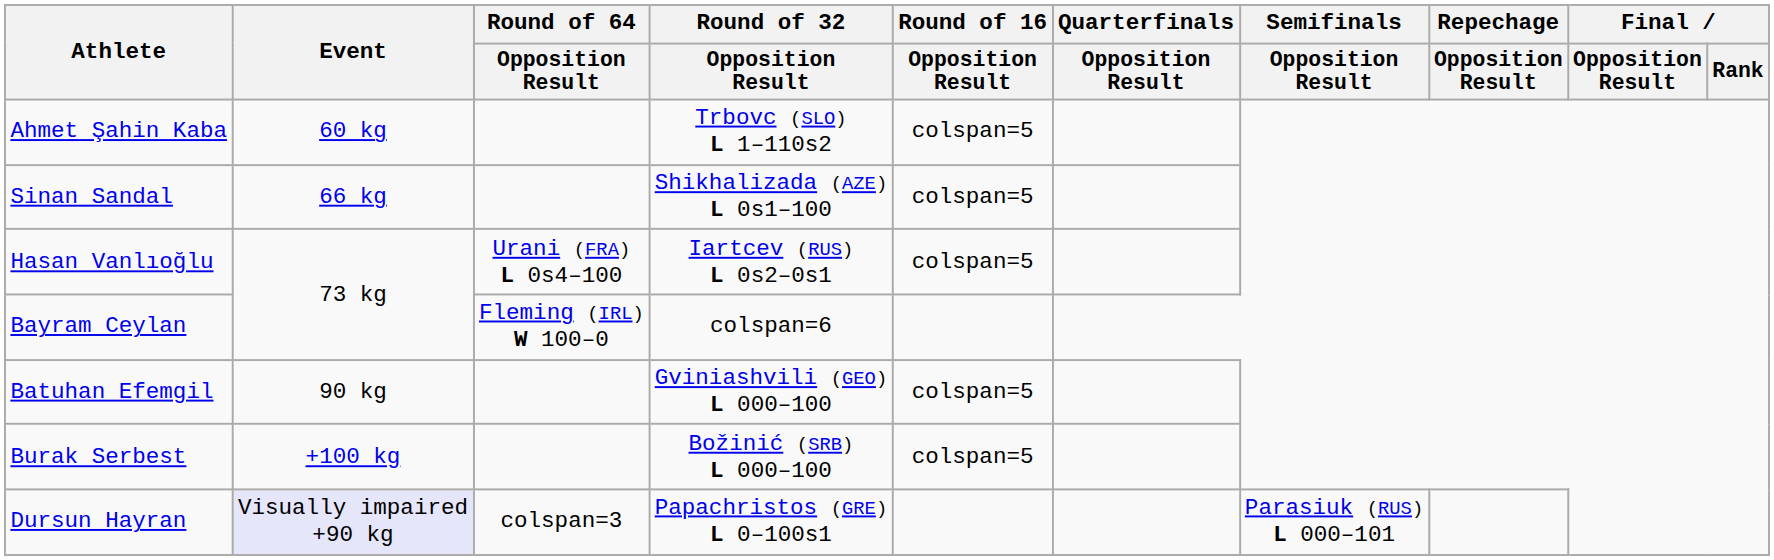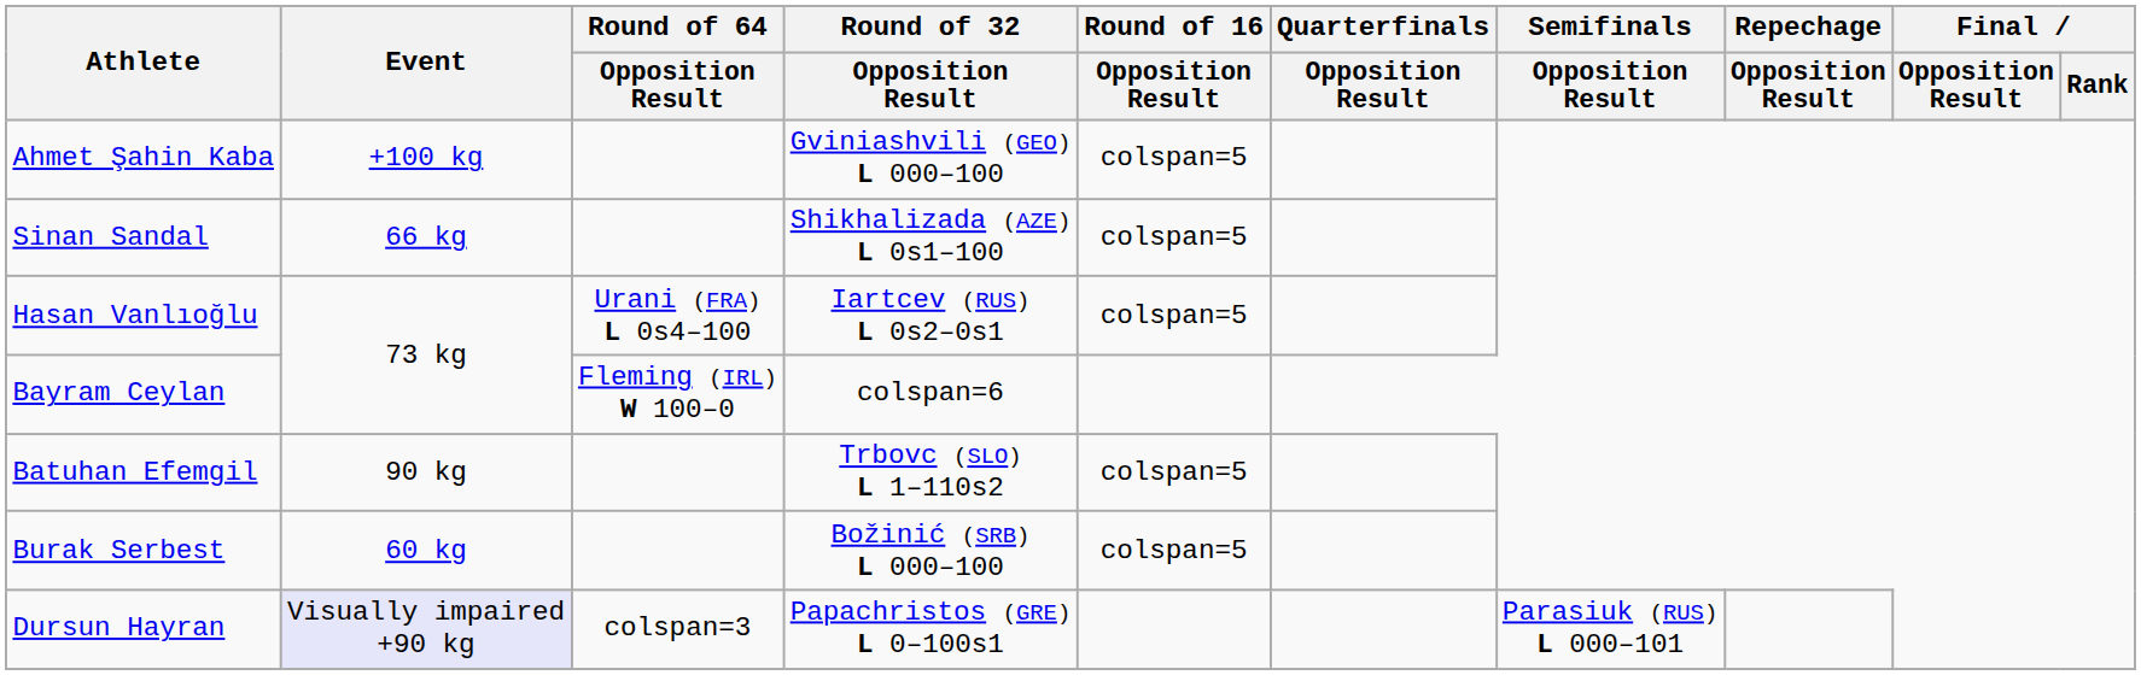Ahmet Şahin Kaba | Event: 60 kg -> +100 kg
Ahmet Şahin Kaba | Round of 32 / Opposition Result: Trbovc (SLO) L 1–110s2 -> Gviniashvili (GEO) L 000–100
Batuhan Efemgil | Round of 32 / Opposition Result: Gviniashvili (GEO) L 000–100 -> Trbovc (SLO) L 1–110s2
Burak Serbest | Event: +100 kg -> 60 kg
